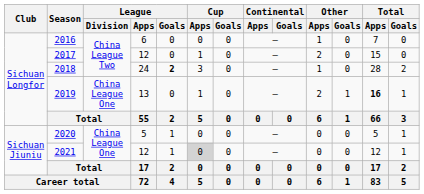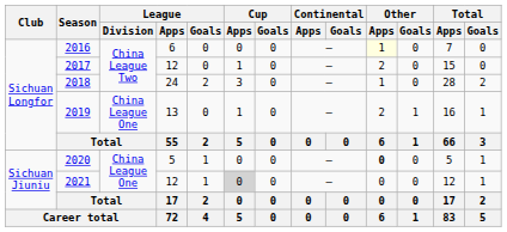2016 | Other / Apps: no background -> lightyellow background
2018 | League / Goals: bold -> normal
2019 | Total / Apps: bold -> normal
2020 | Other / Apps: normal -> bold
